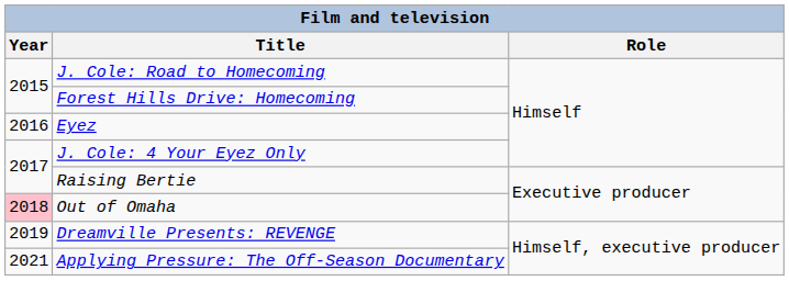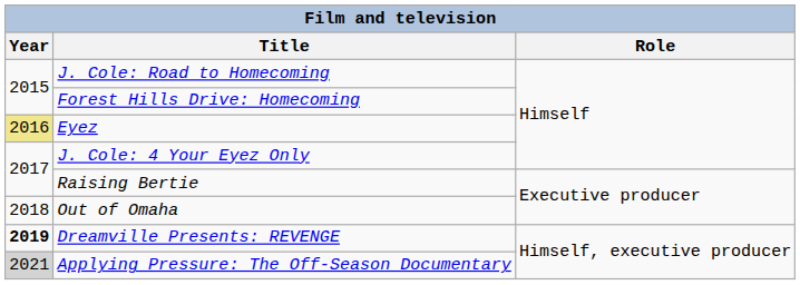Eyez | Year: no background -> khaki background
Out of Omaha | Year: pink background -> no background
Dreamville Presents: REVENGE | Year: normal -> bold
Applying Pressure: The Off-Season Documentary | Year: no background -> lightgrey background
